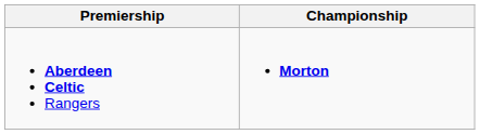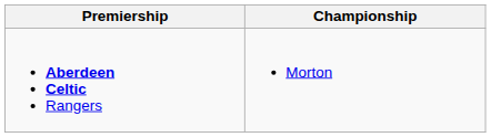Aberdeen Celtic Rangers | Championship: bold -> normal
